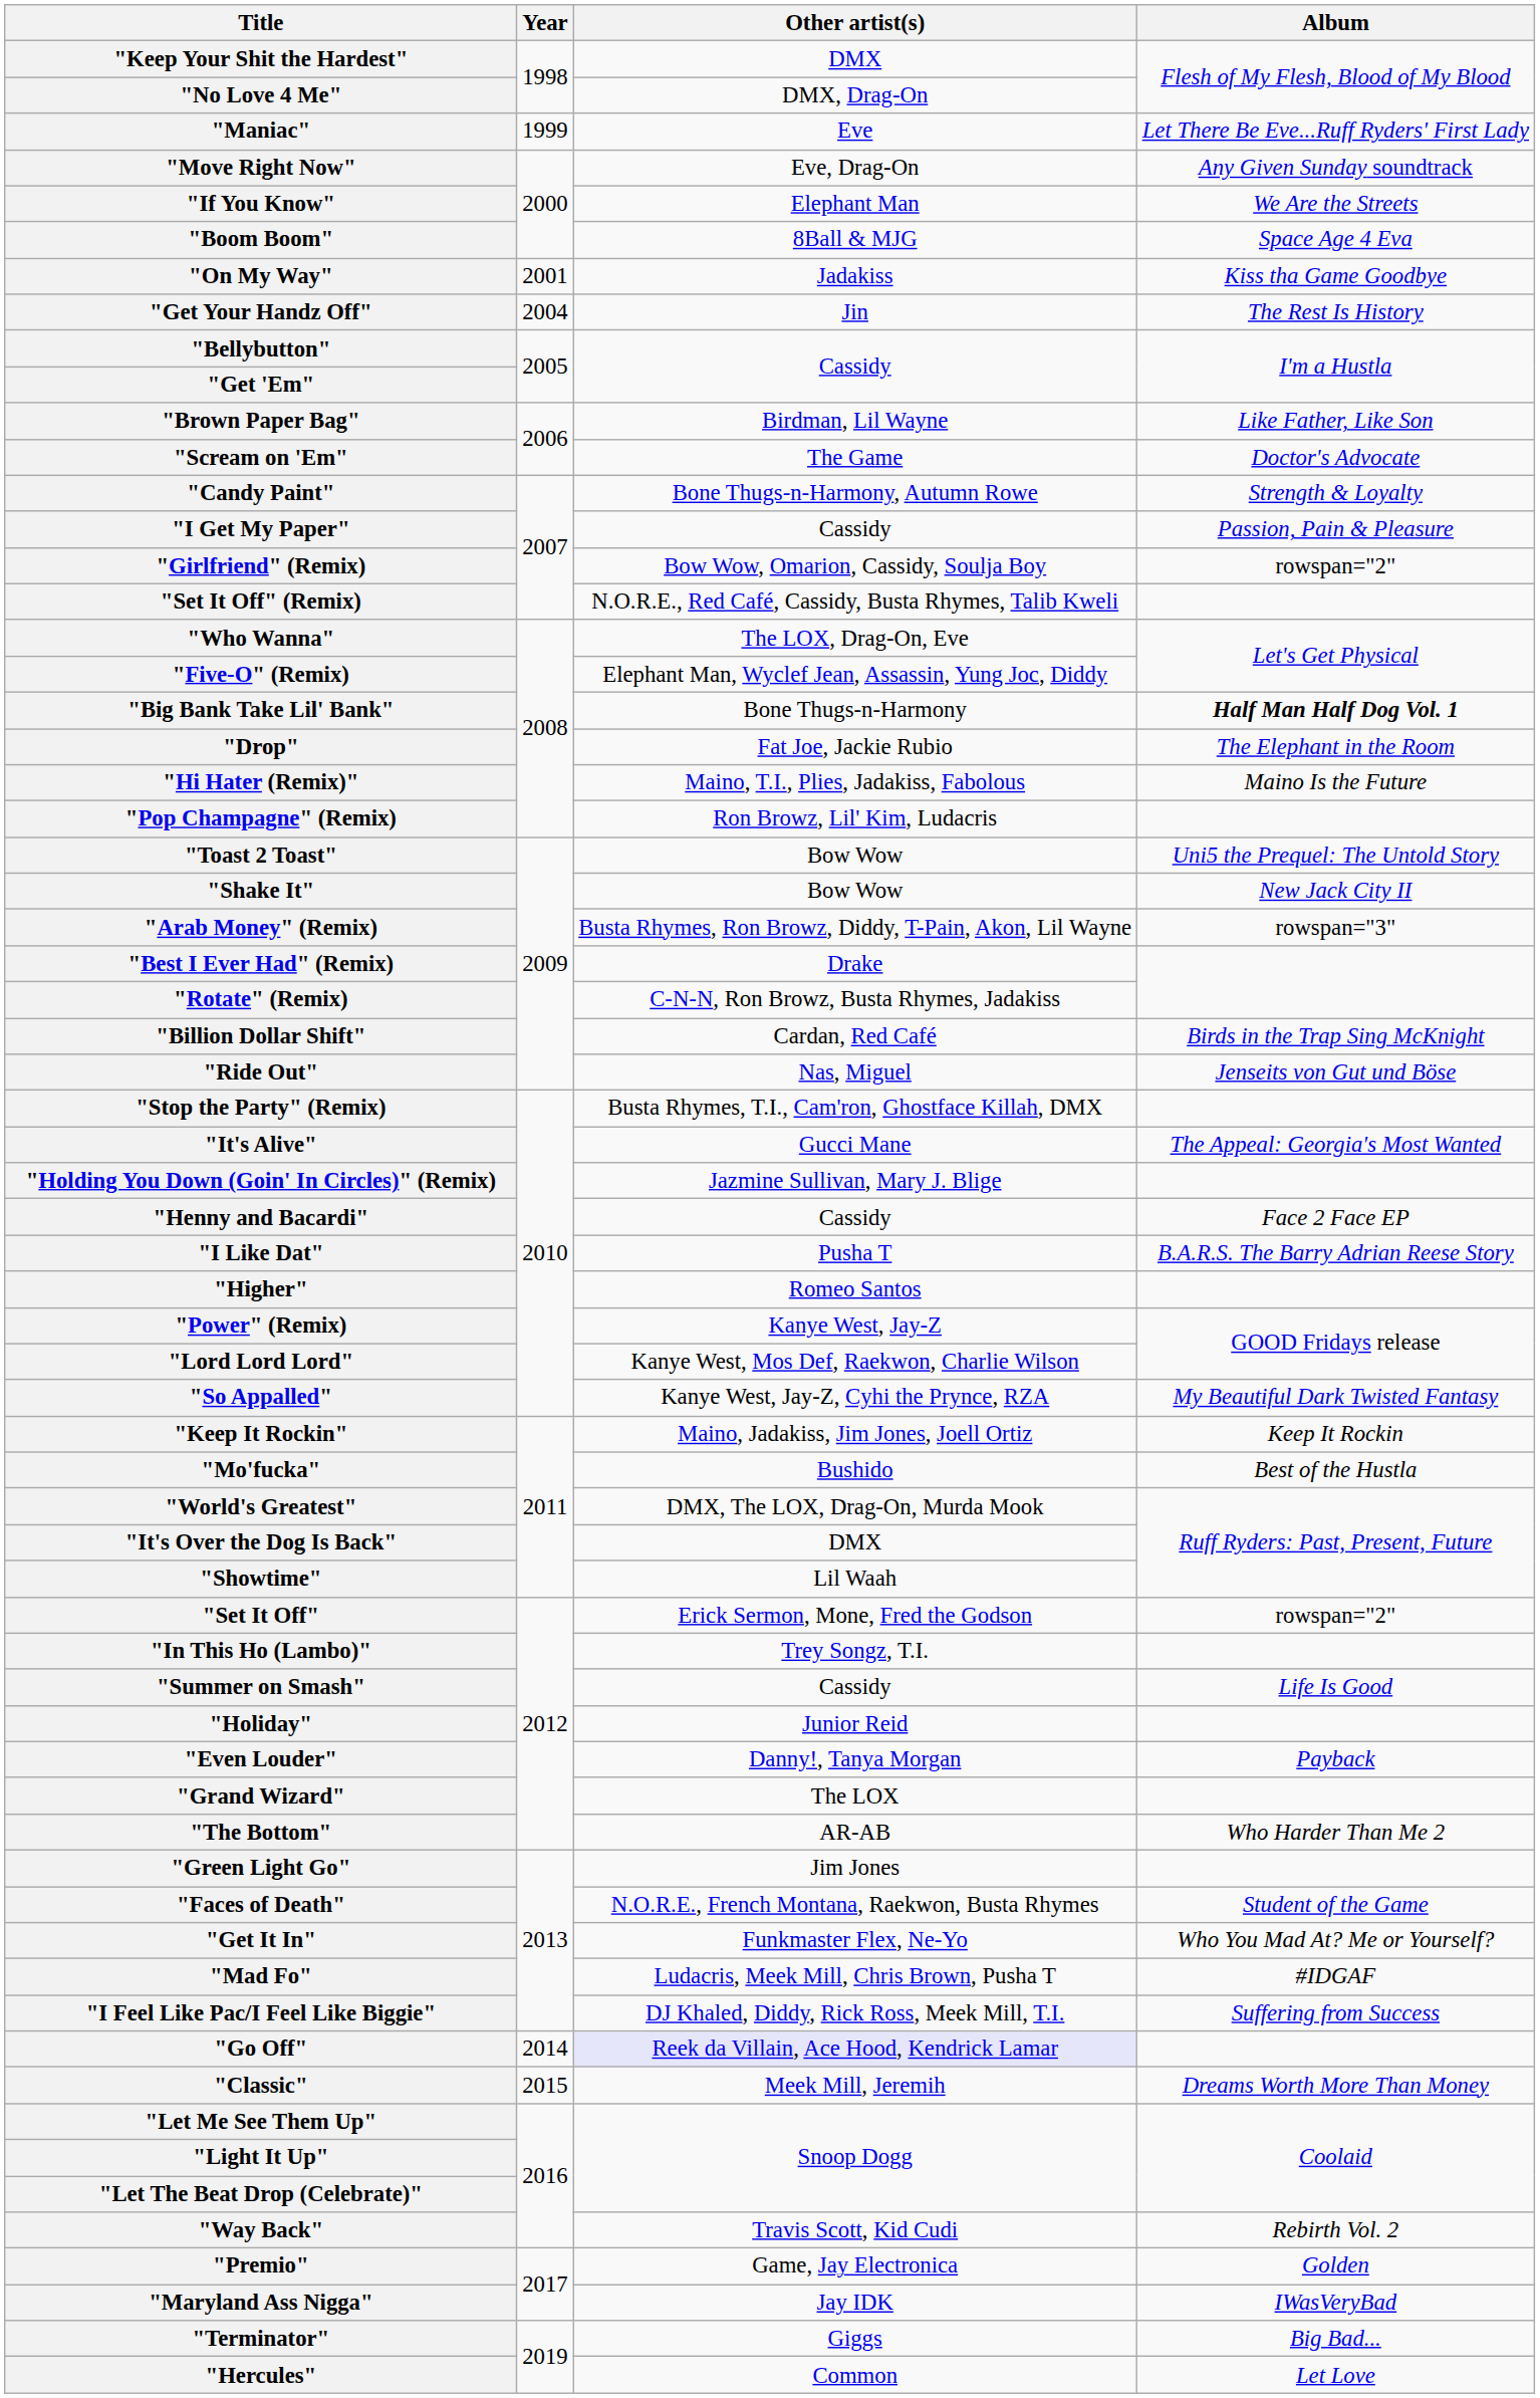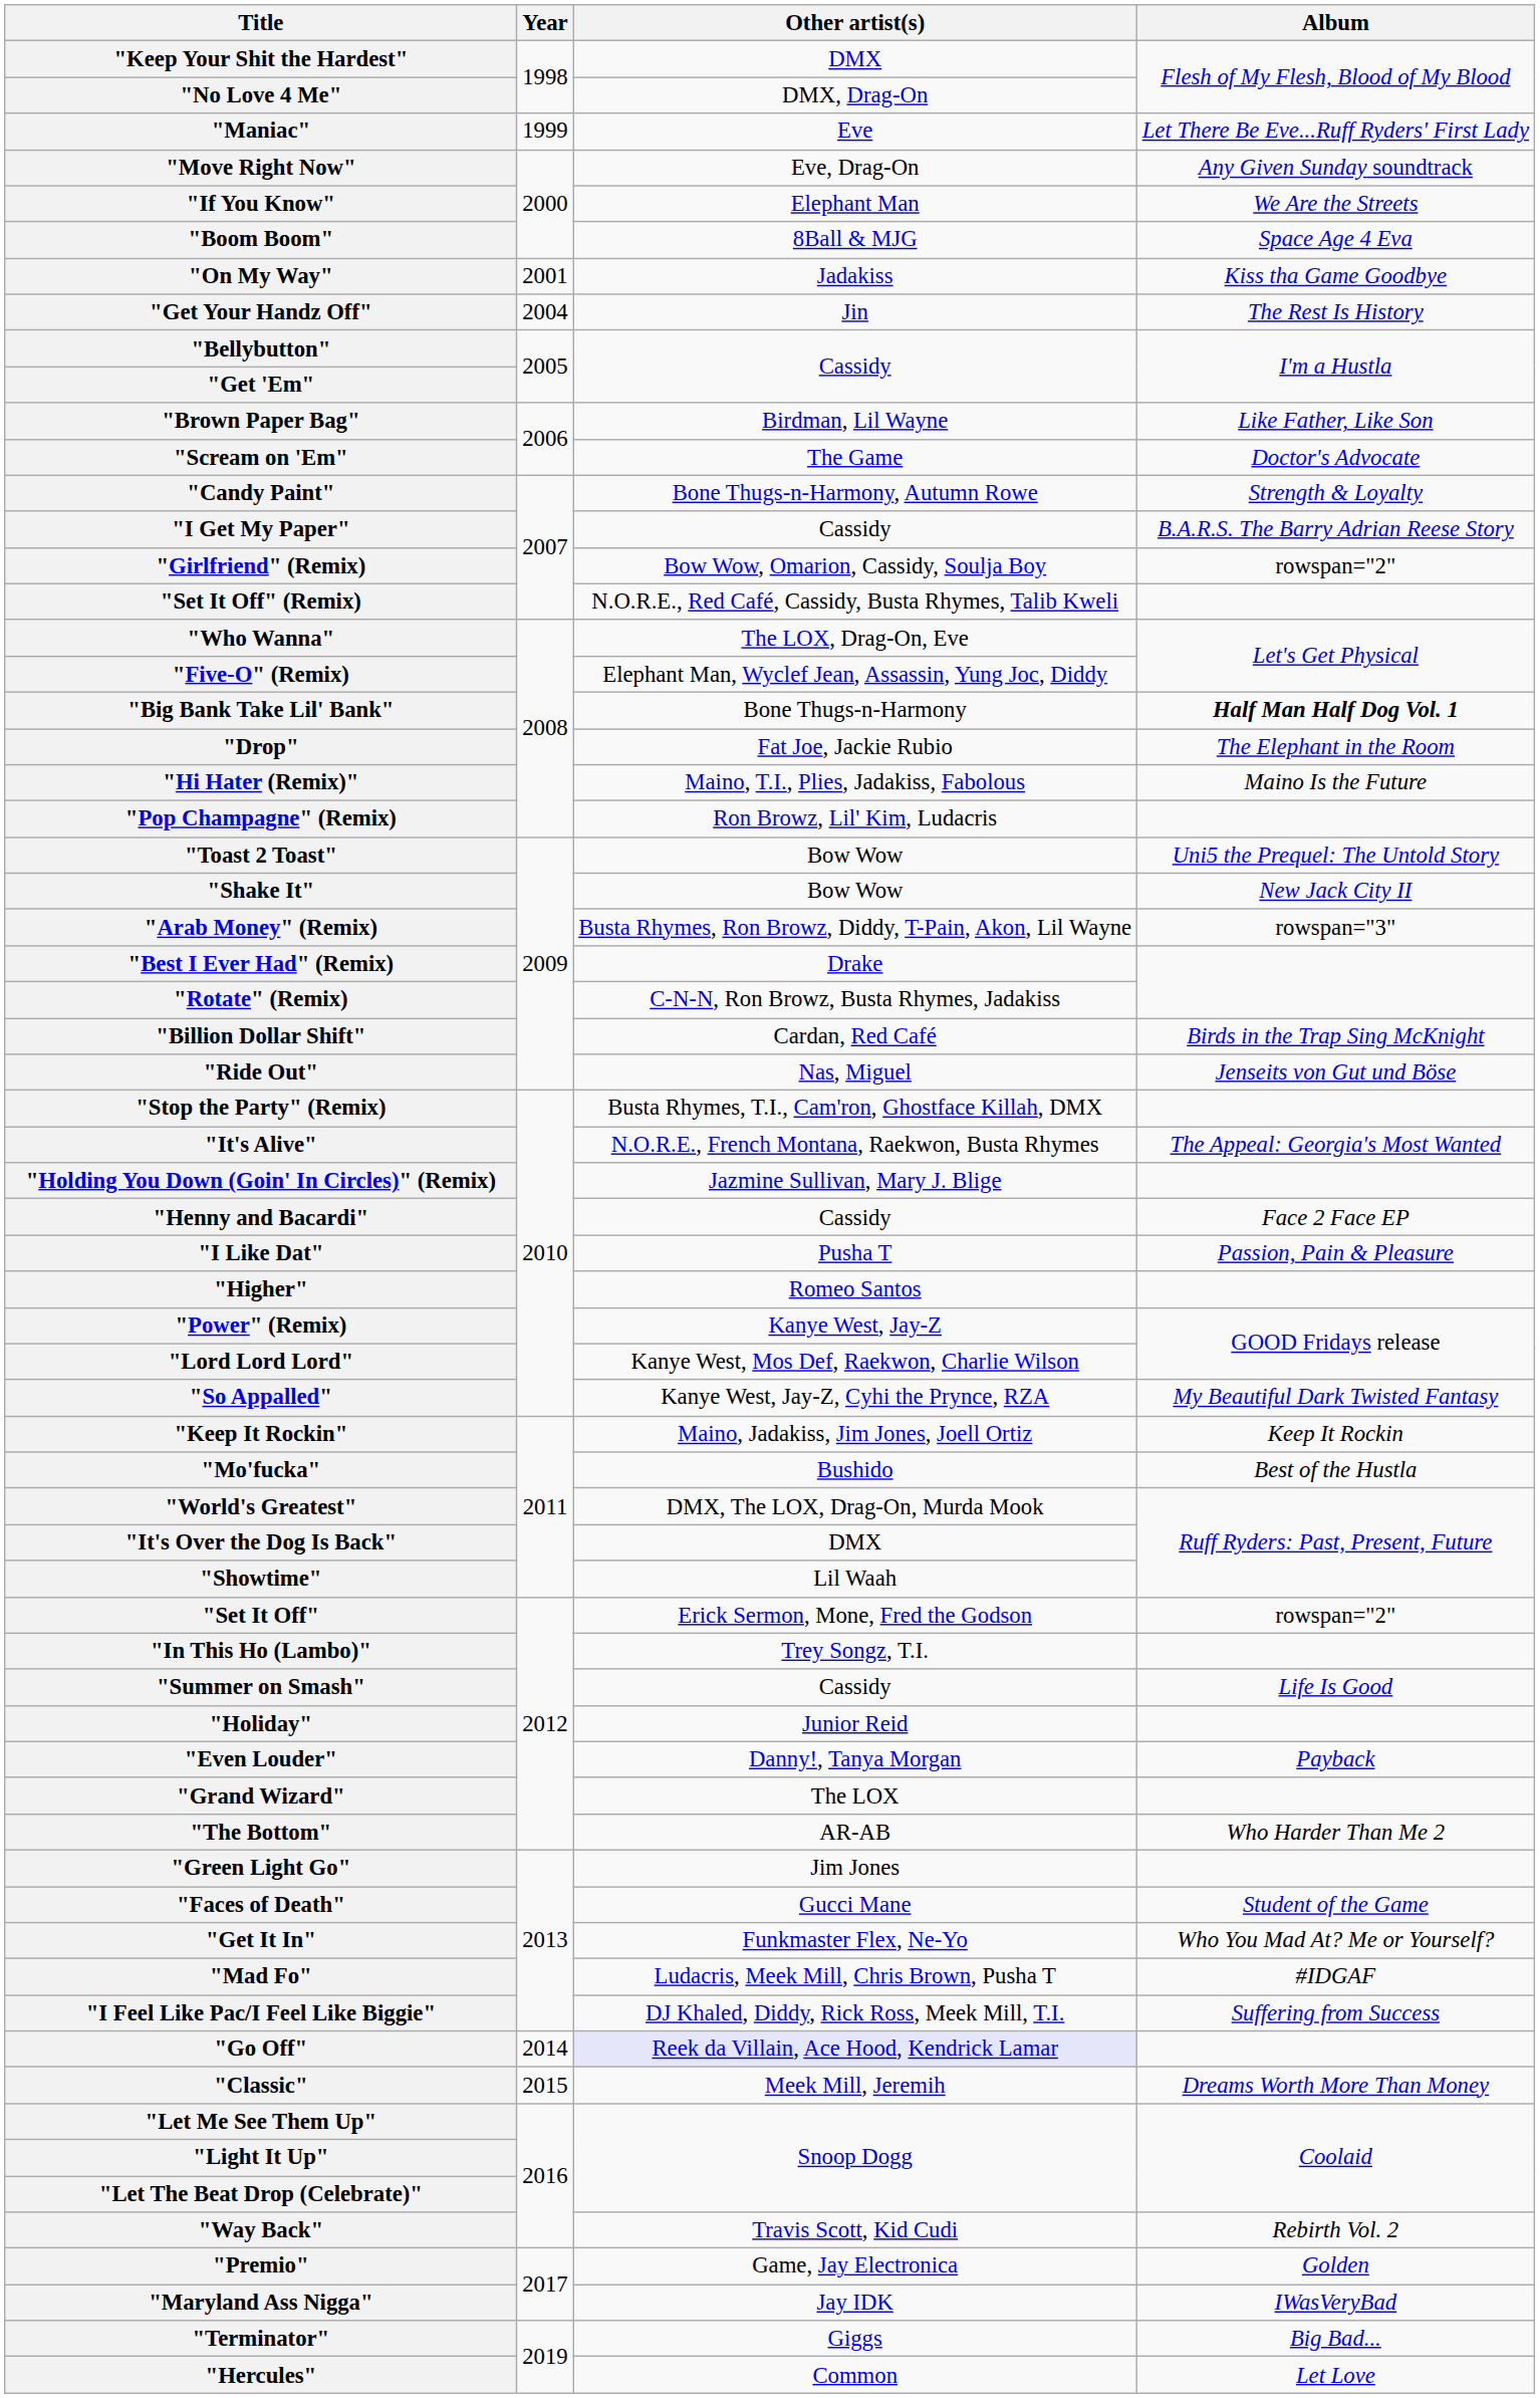"I Get My Paper" | Album: Passion, Pain & Pleasure -> B.A.R.S. The Barry Adrian Reese Story
"It's Alive" | Other artist(s): Gucci Mane -> N.O.R.E., French Montana, Raekwon, Busta Rhymes
"I Like Dat" | Album: B.A.R.S. The Barry Adrian Reese Story -> Passion, Pain & Pleasure
"Faces of Death" | Other artist(s): N.O.R.E., French Montana, Raekwon, Busta Rhymes -> Gucci Mane
